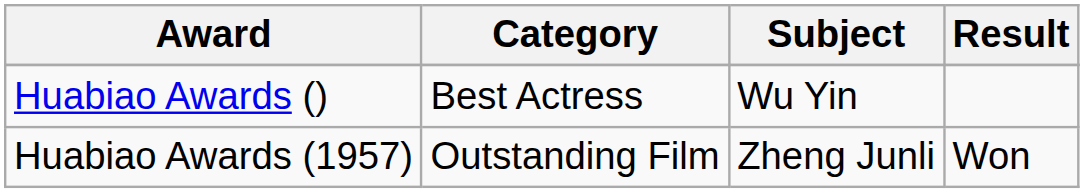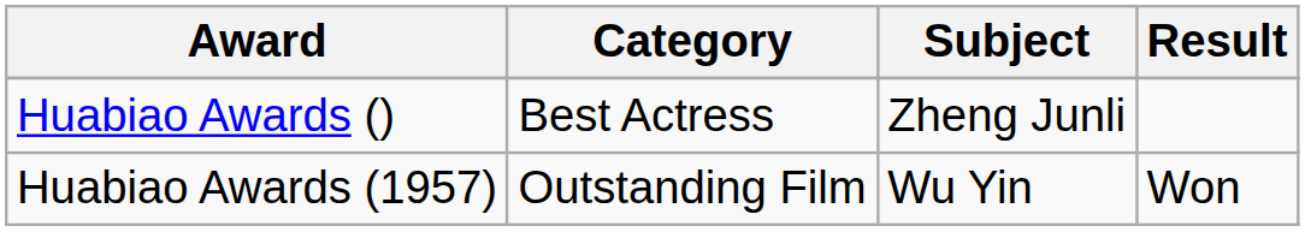Huabiao Awards () | Subject: Wu Yin -> Zheng Junli
Huabiao Awards (1957) | Subject: Zheng Junli -> Wu Yin
